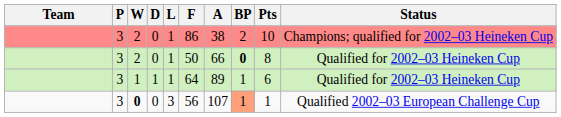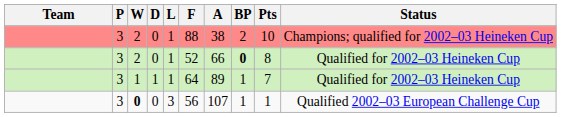row 2 | F: 86 -> 88
row 3 | F: 50 -> 52
row 4 | Pts: 6 -> 7
row 5 | BP: lightsalmon background -> no background
